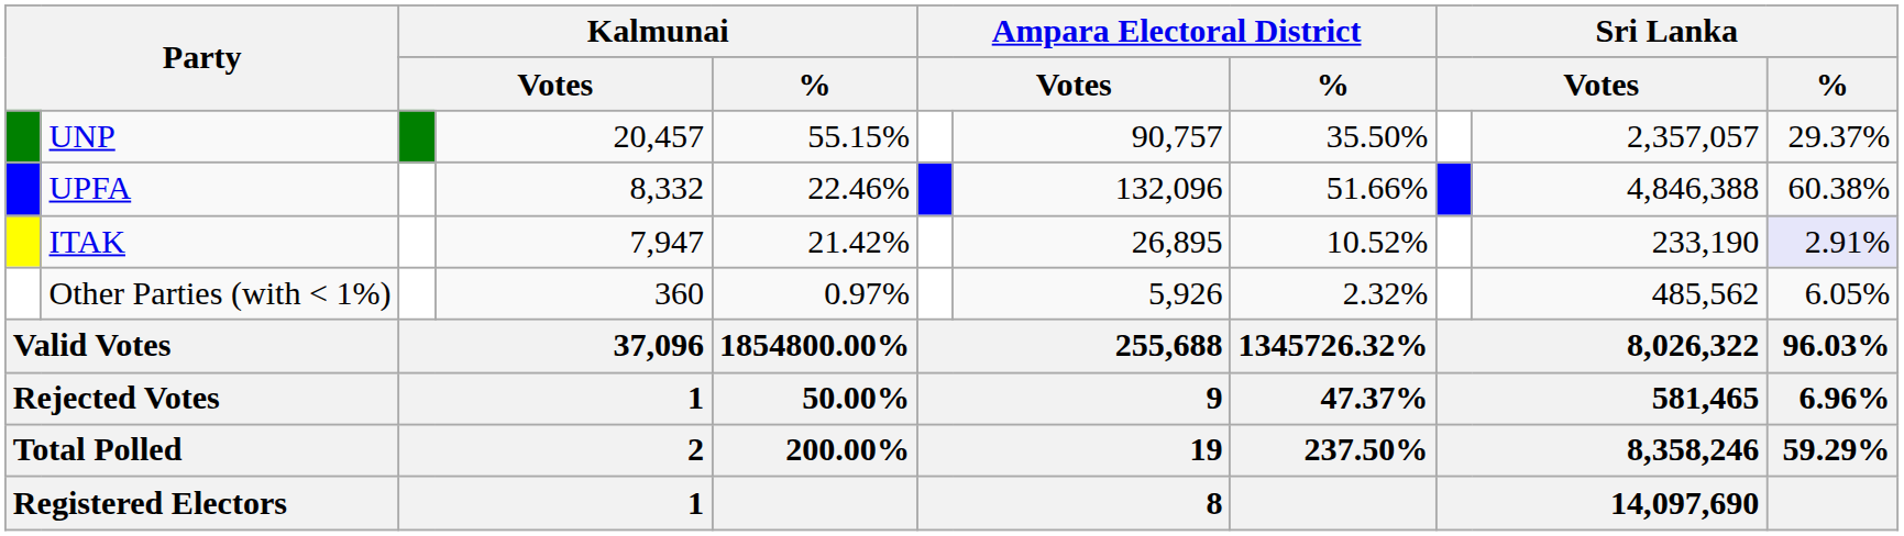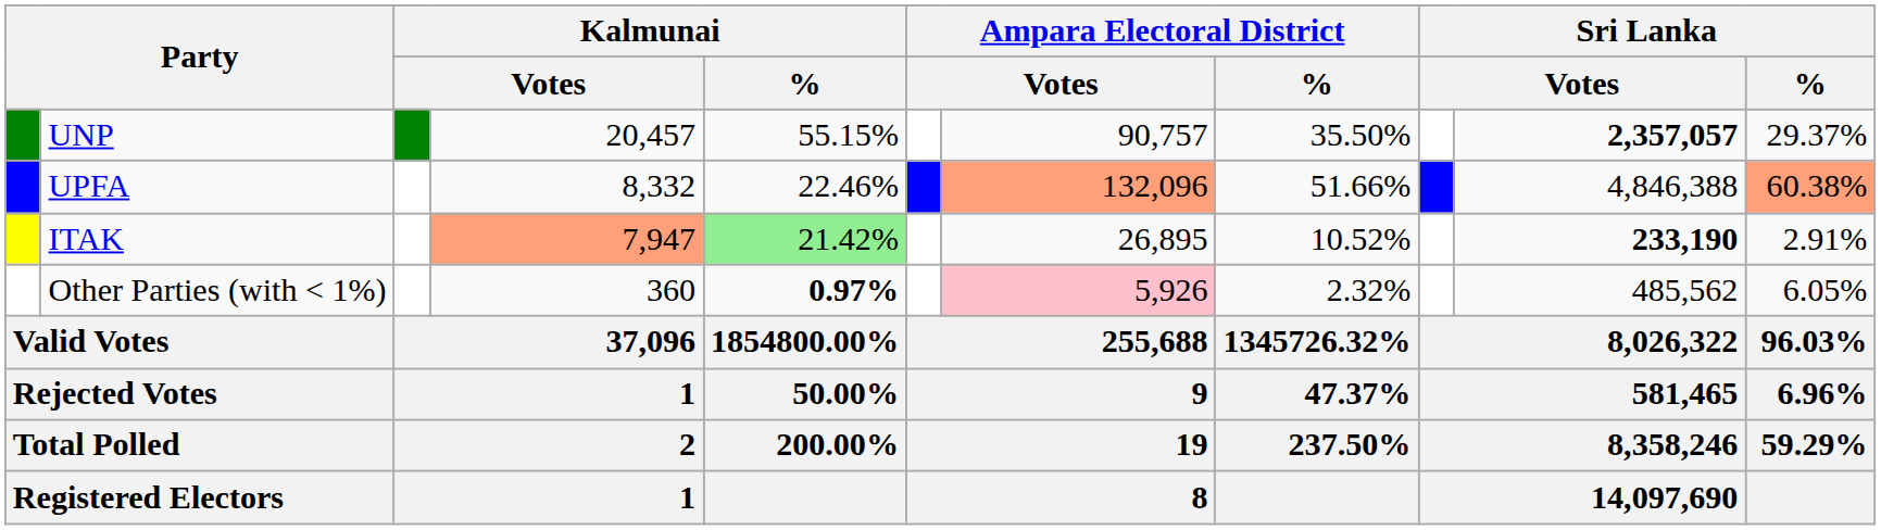UNP | column 10: normal -> bold
UPFA | column 7: no background -> lightsalmon background
UPFA | Sri Lanka / %: no background -> lightsalmon background
ITAK | column 4: no background -> lightsalmon background
ITAK | Kalmunai / %: no background -> lightgreen background
ITAK | column 10: normal -> bold
ITAK | Sri Lanka / %: lavender background -> no background
Other Parties (with < 1%) | Kalmunai / %: normal -> bold
Other Parties (with < 1%) | column 7: no background -> pink background
